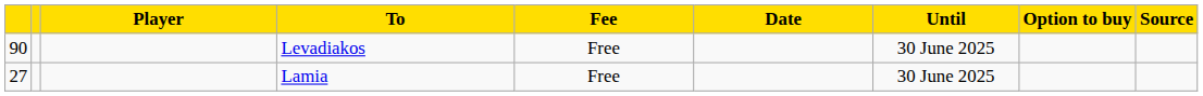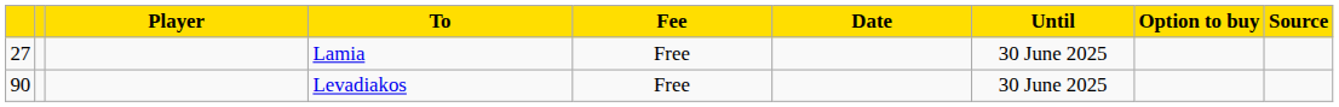rows swapped: Lamia <-> Levadiakos
